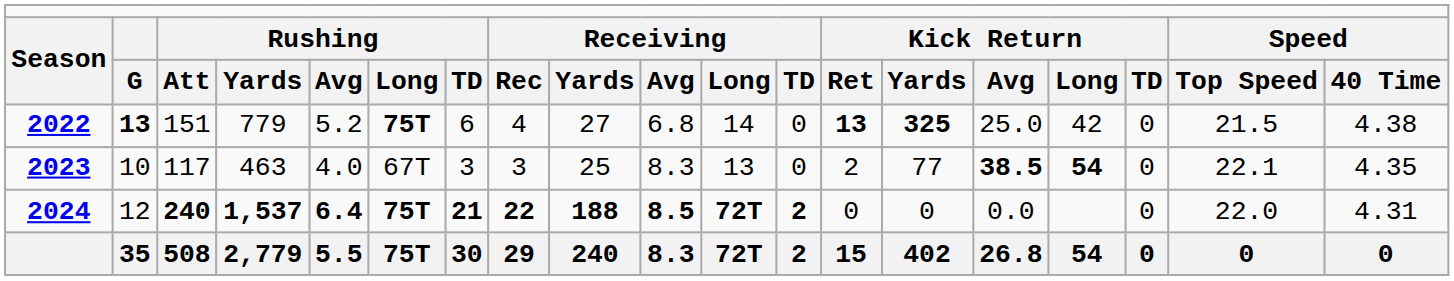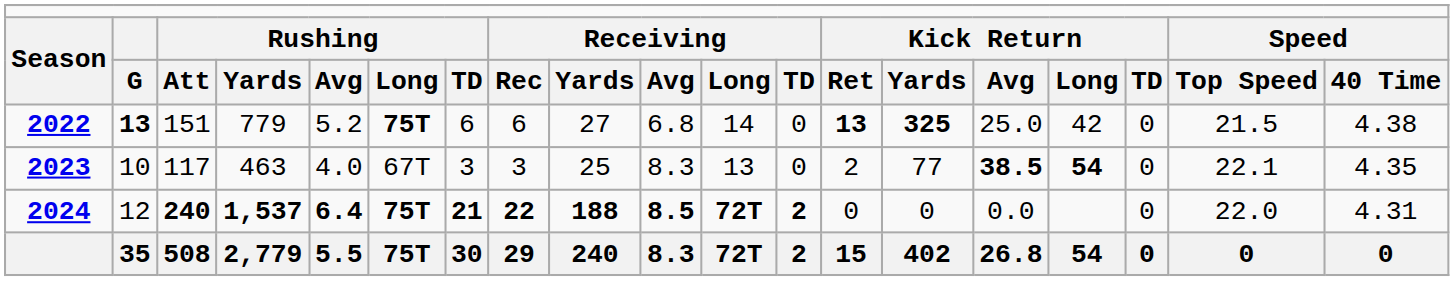2022 | column 8: 4 -> 6
